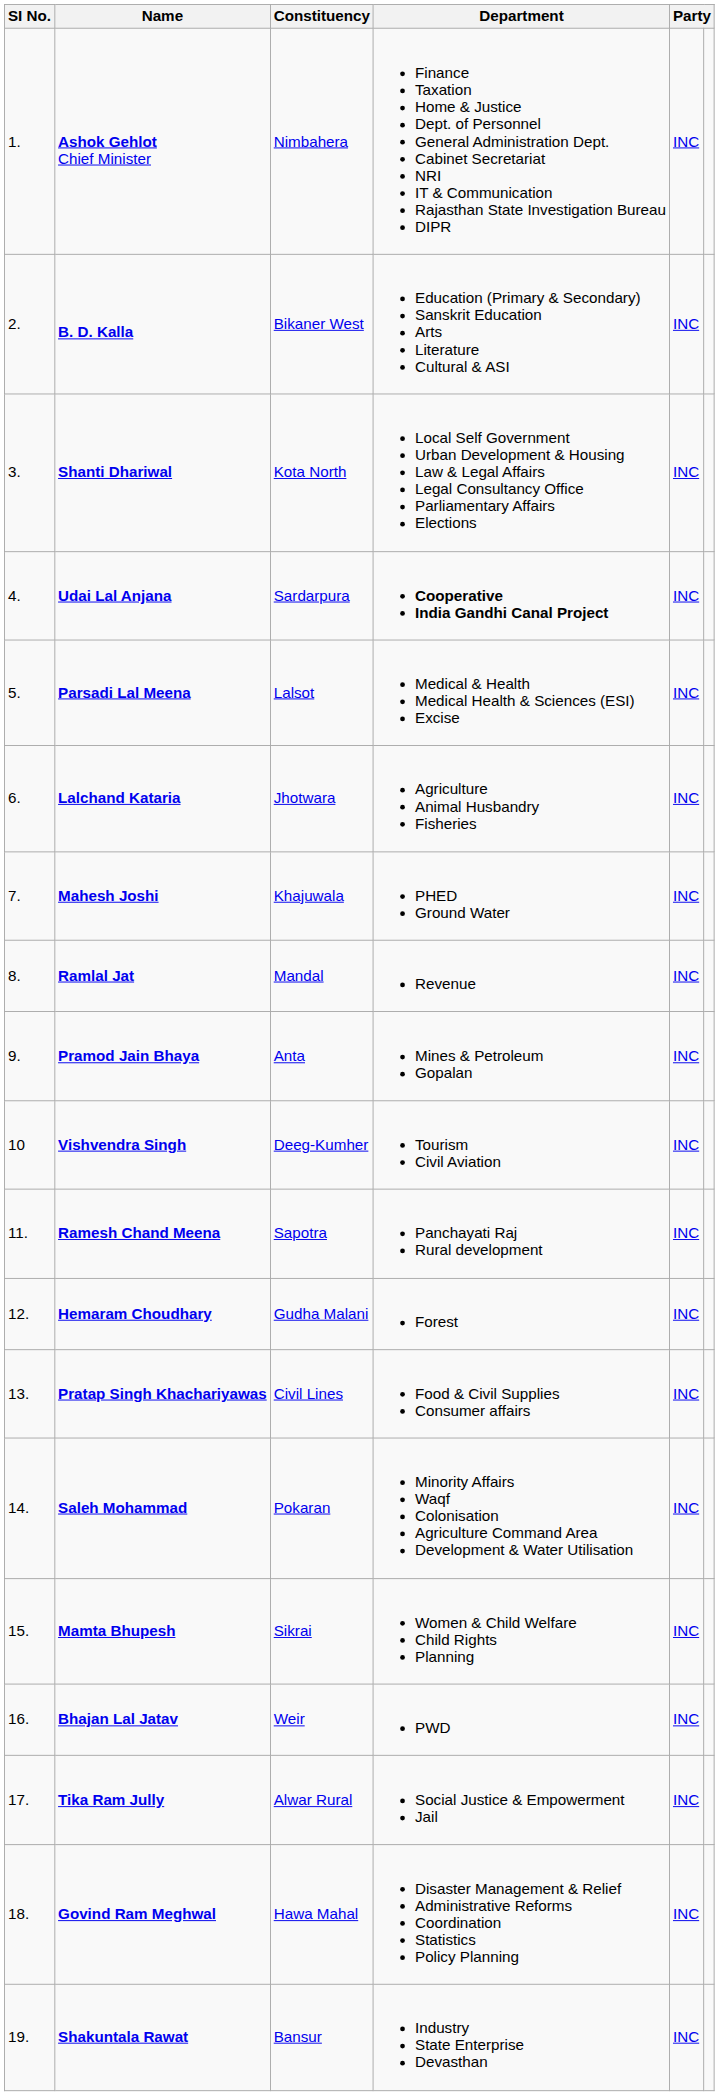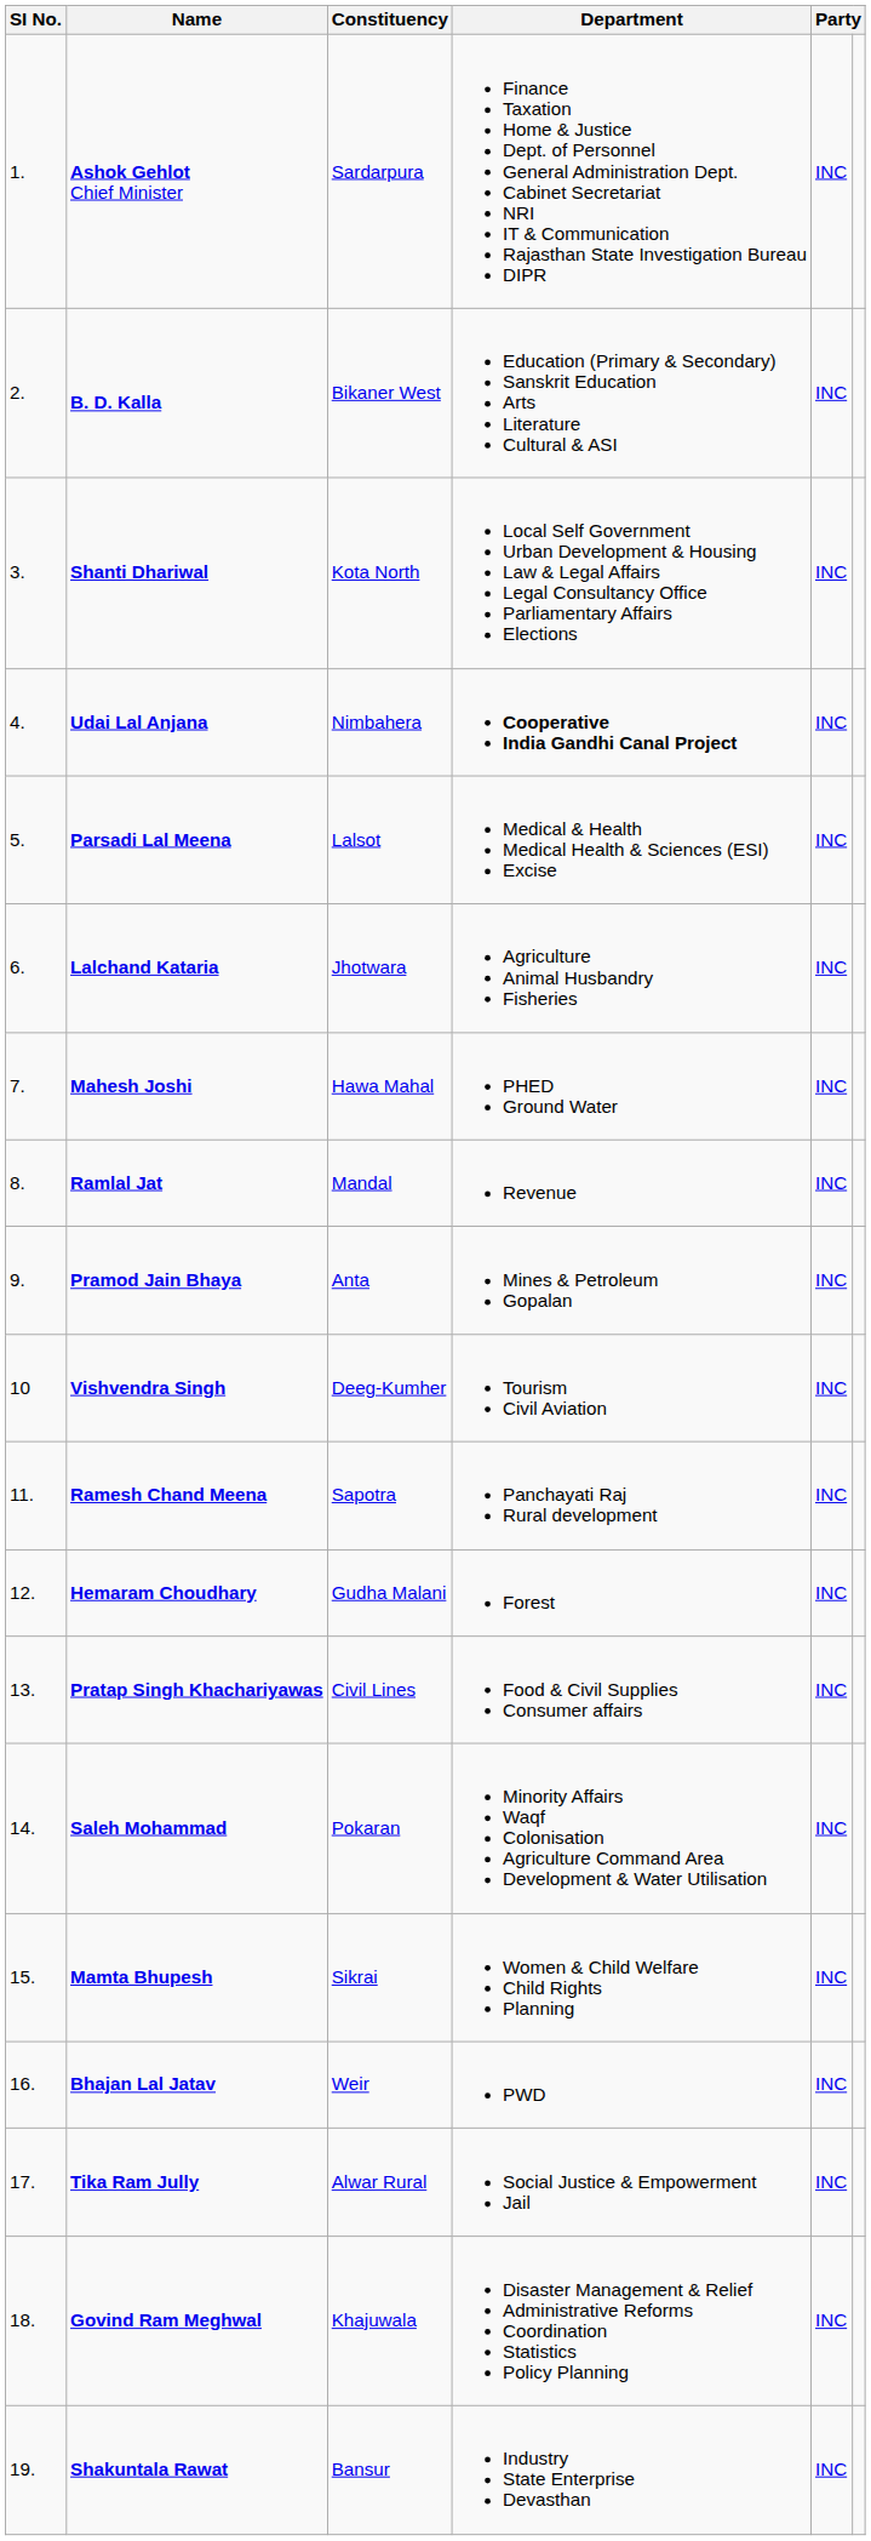Ashok Gehlot Chief Minister | Constituency: Nimbahera -> Sardarpura
Udai Lal Anjana | Constituency: Sardarpura -> Nimbahera
Mahesh Joshi | Constituency: Khajuwala -> Hawa Mahal
Govind Ram Meghwal | Constituency: Hawa Mahal -> Khajuwala
